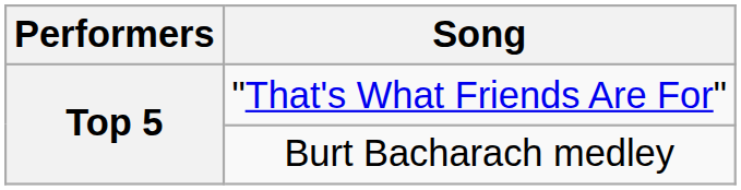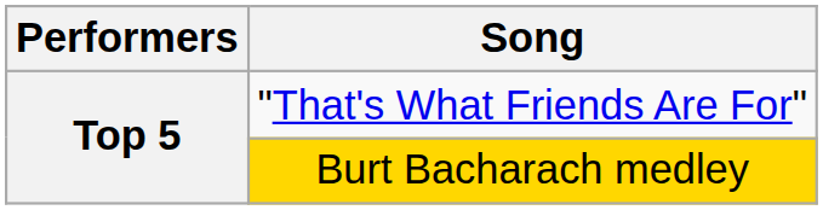Burt Bacharach medley | Song: no background -> gold background
